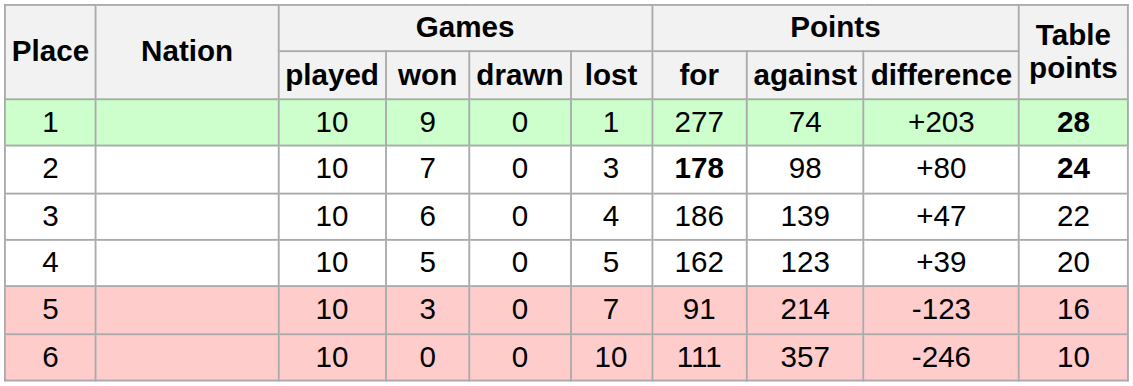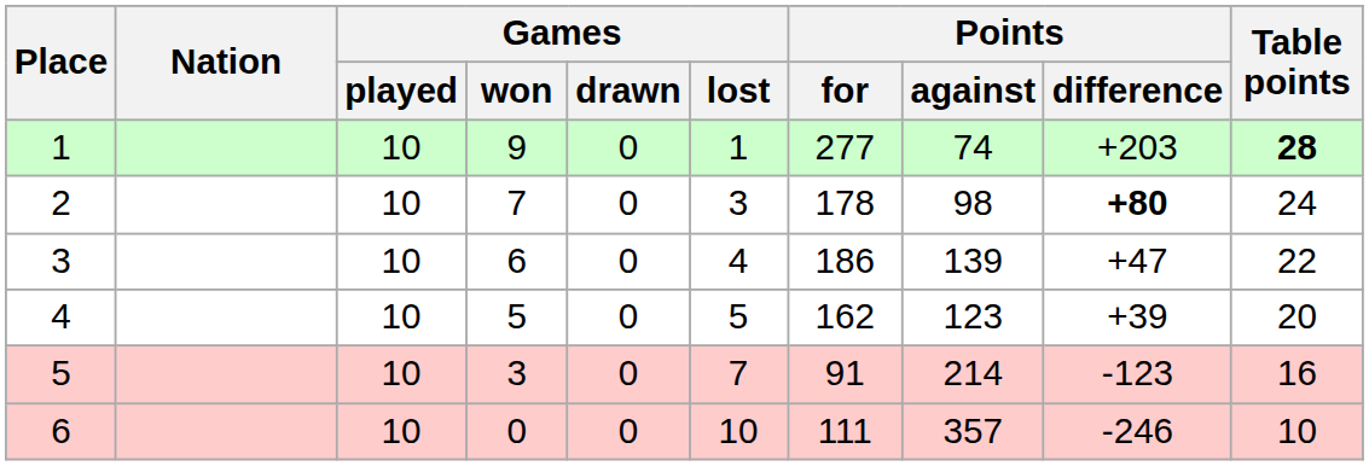2 | Points / for: bold -> normal
2 | Points / difference: normal -> bold
2 | Table points: bold -> normal
